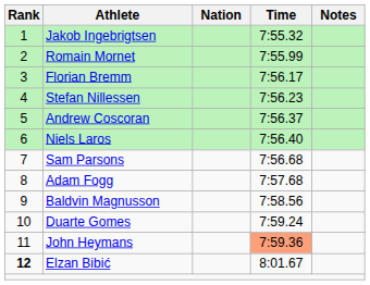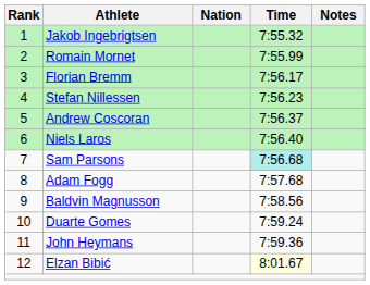Sam Parsons | Time: no background -> paleturquoise background
John Heymans | Time: lightsalmon background -> no background
Elzan Bibić | Rank: bold -> normal
Elzan Bibić | Time: no background -> lightyellow background
